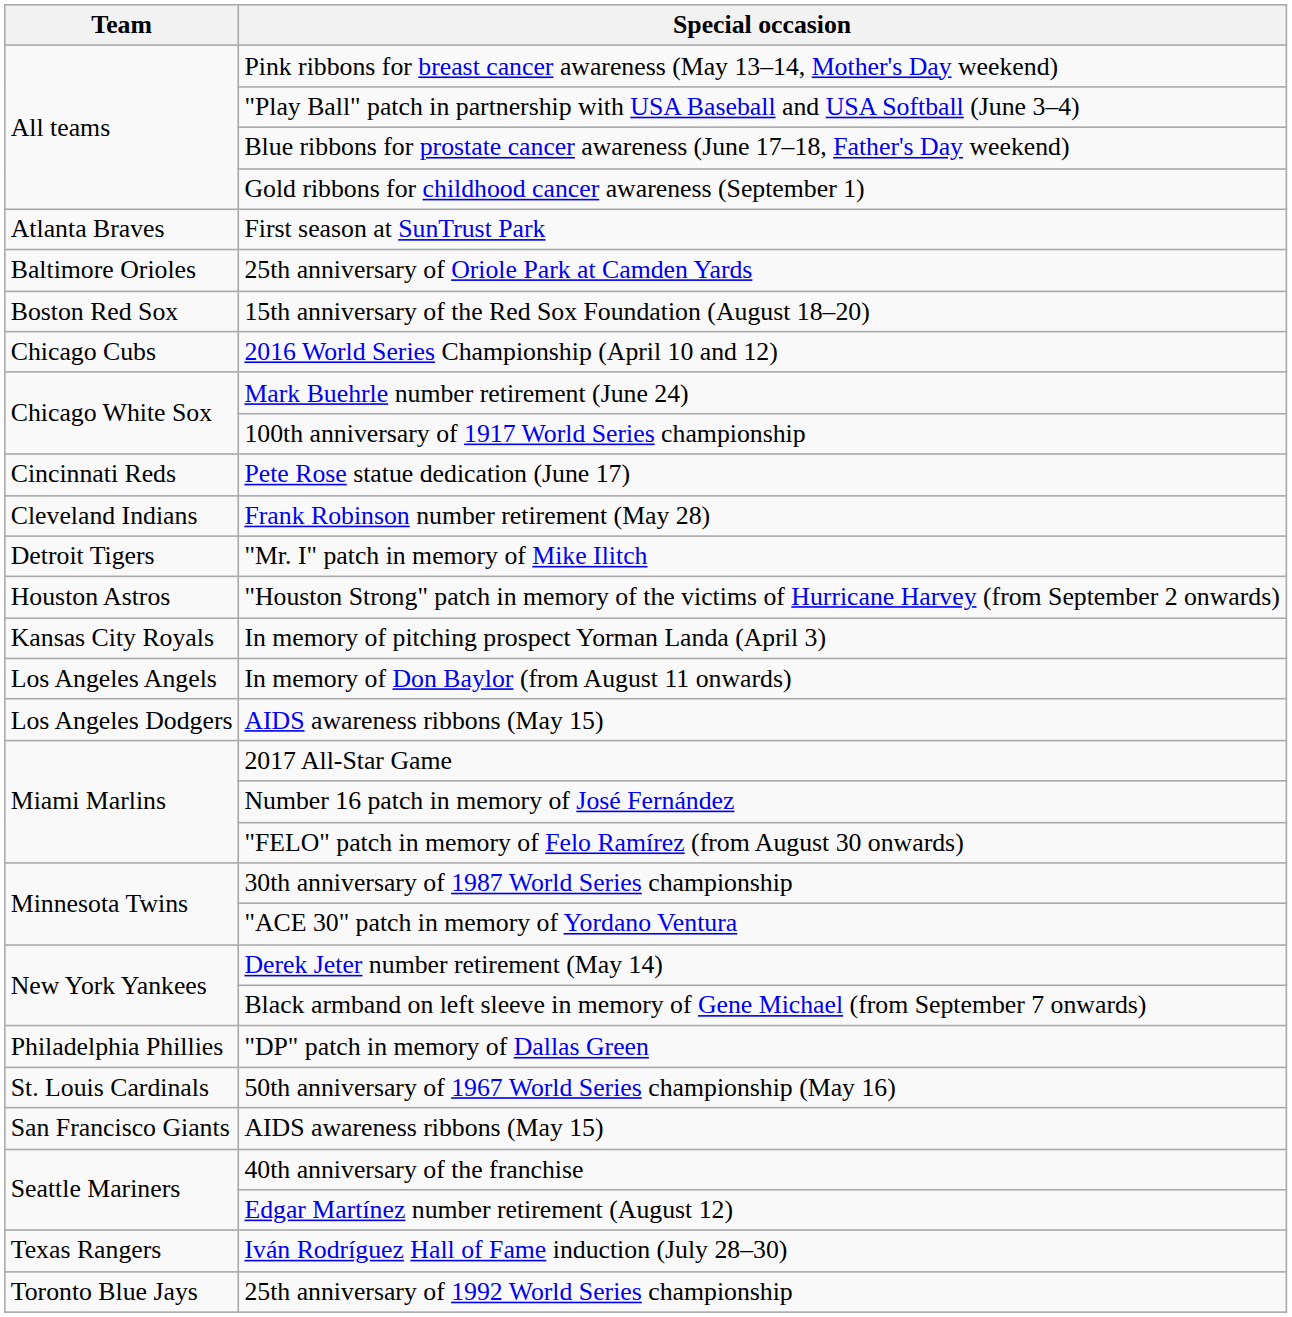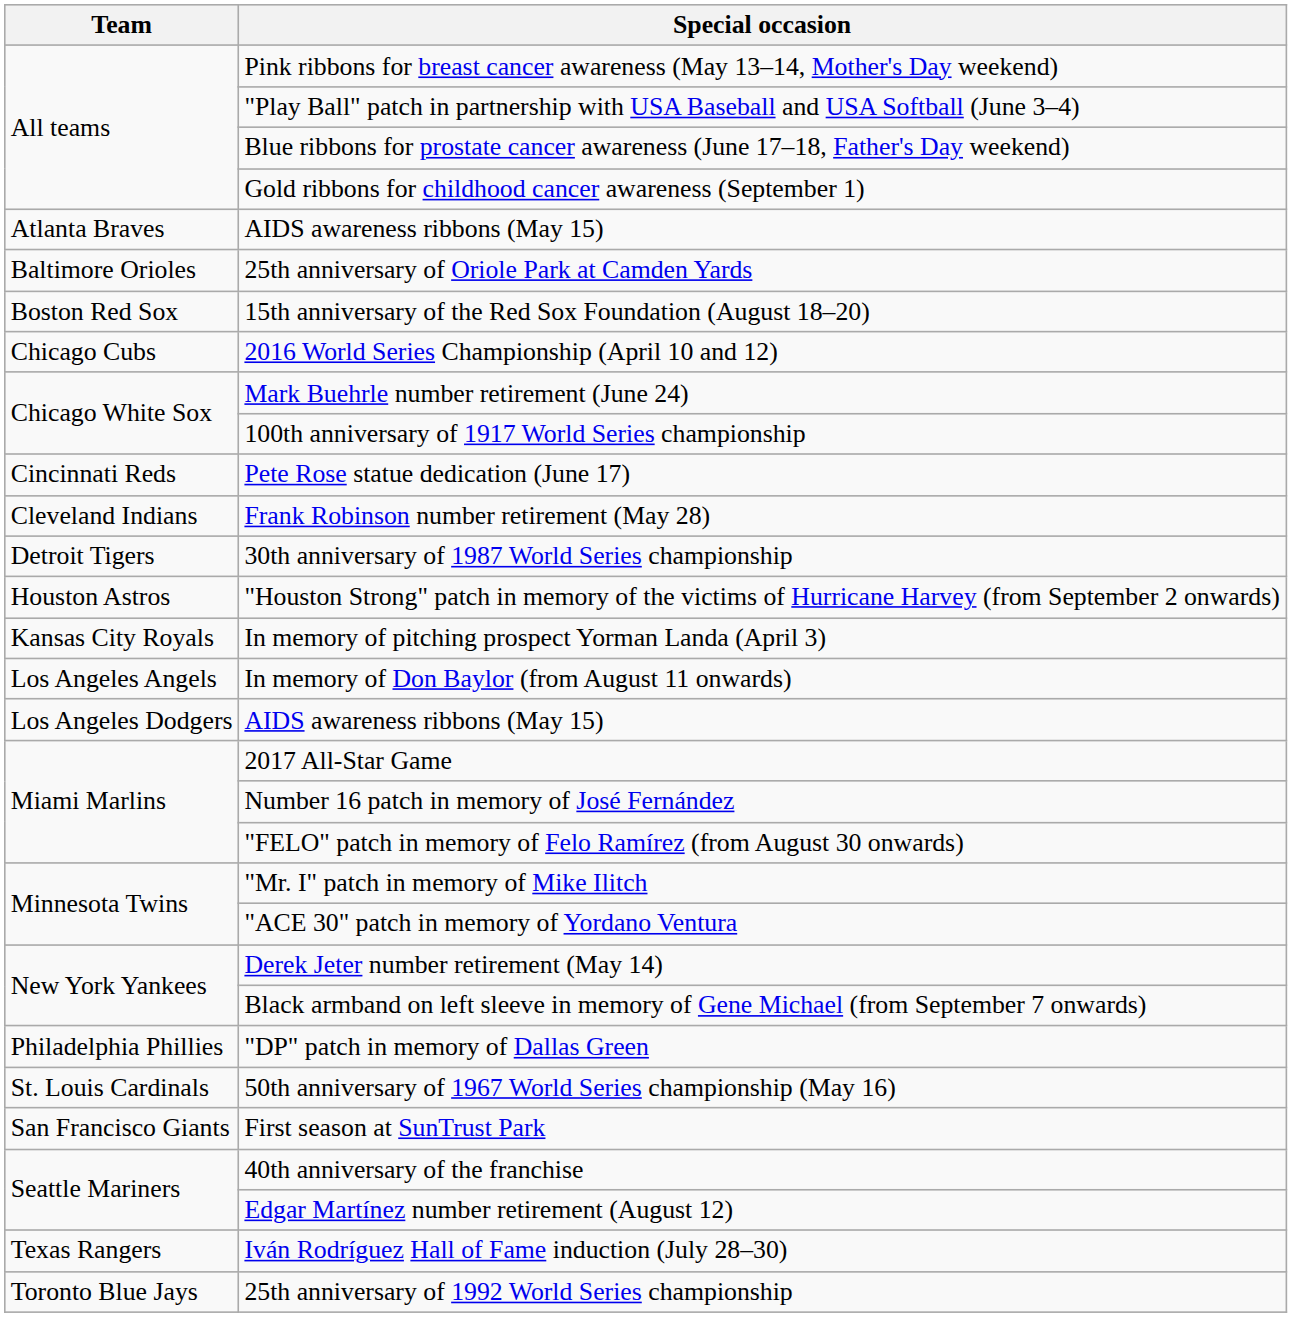row 6 | Special occasion: First season at SunTrust Park -> AIDS awareness ribbons (May 15)
row 14 | Special occasion: "Mr. I" patch in memory of Mike Ilitch -> 30th anniversary of 1987 World Series championship
row 22 | Special occasion: 30th anniversary of 1987 World Series championship -> "Mr. I" patch in memory of Mike Ilitch
row 28 | Special occasion: AIDS awareness ribbons (May 15) -> First season at SunTrust Park
